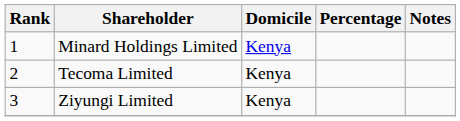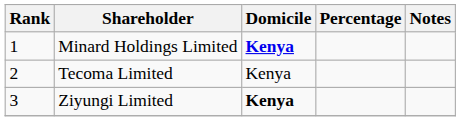Minard Holdings Limited | Domicile: normal -> bold
Ziyungi Limited | Domicile: normal -> bold
